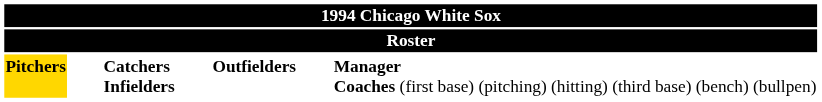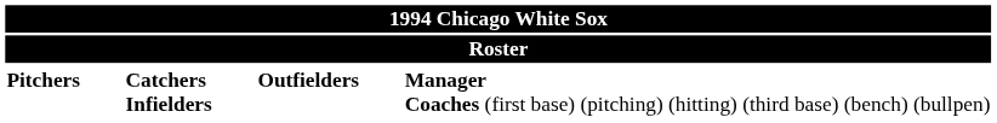Pitchers | column 1: gold background -> no background
